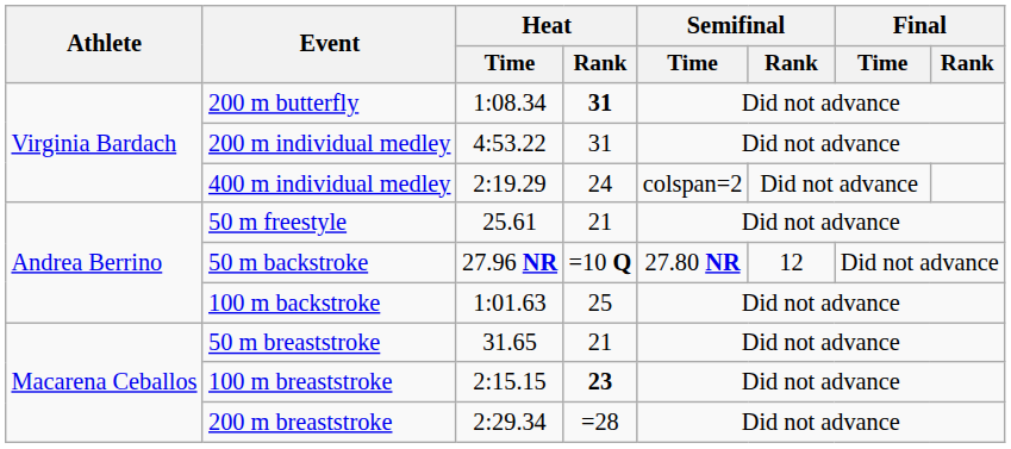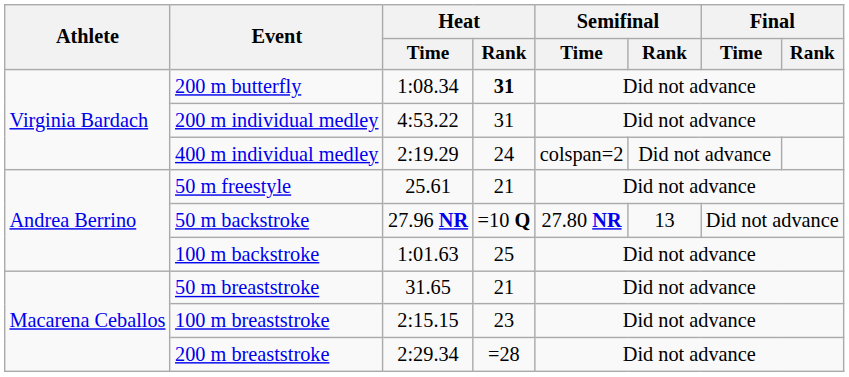50 m backstroke | Semifinal / Rank: 12 -> 13
100 m breaststroke | Heat / Rank: bold -> normal
